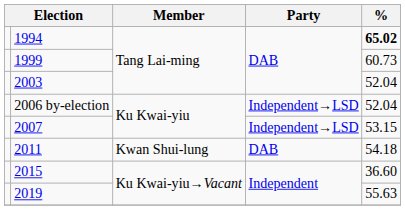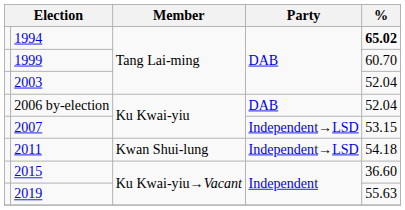1999 | %: 60.73 -> 60.70
2006 by-election | Party: Independent→LSD -> DAB
2011 | Party: DAB -> Independent→LSD
